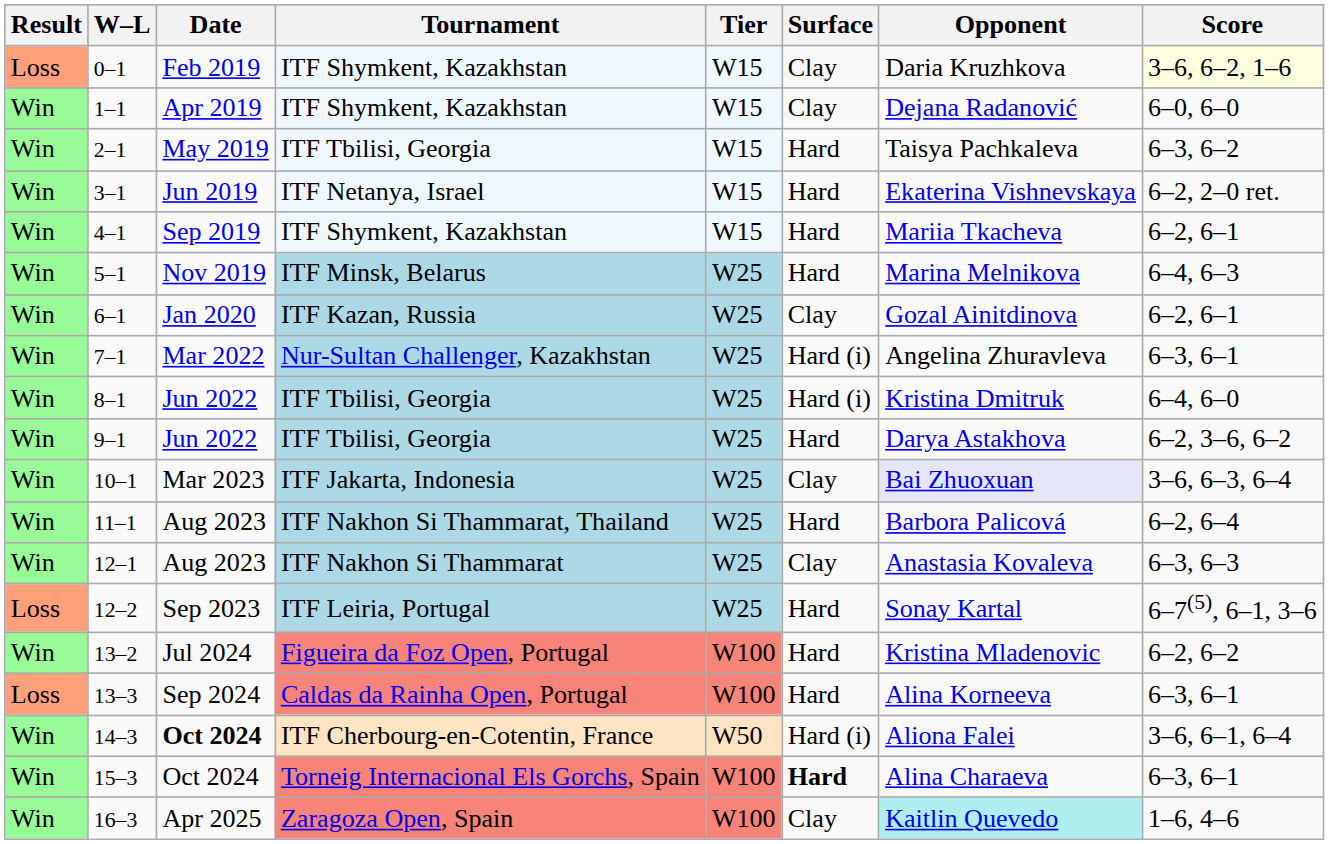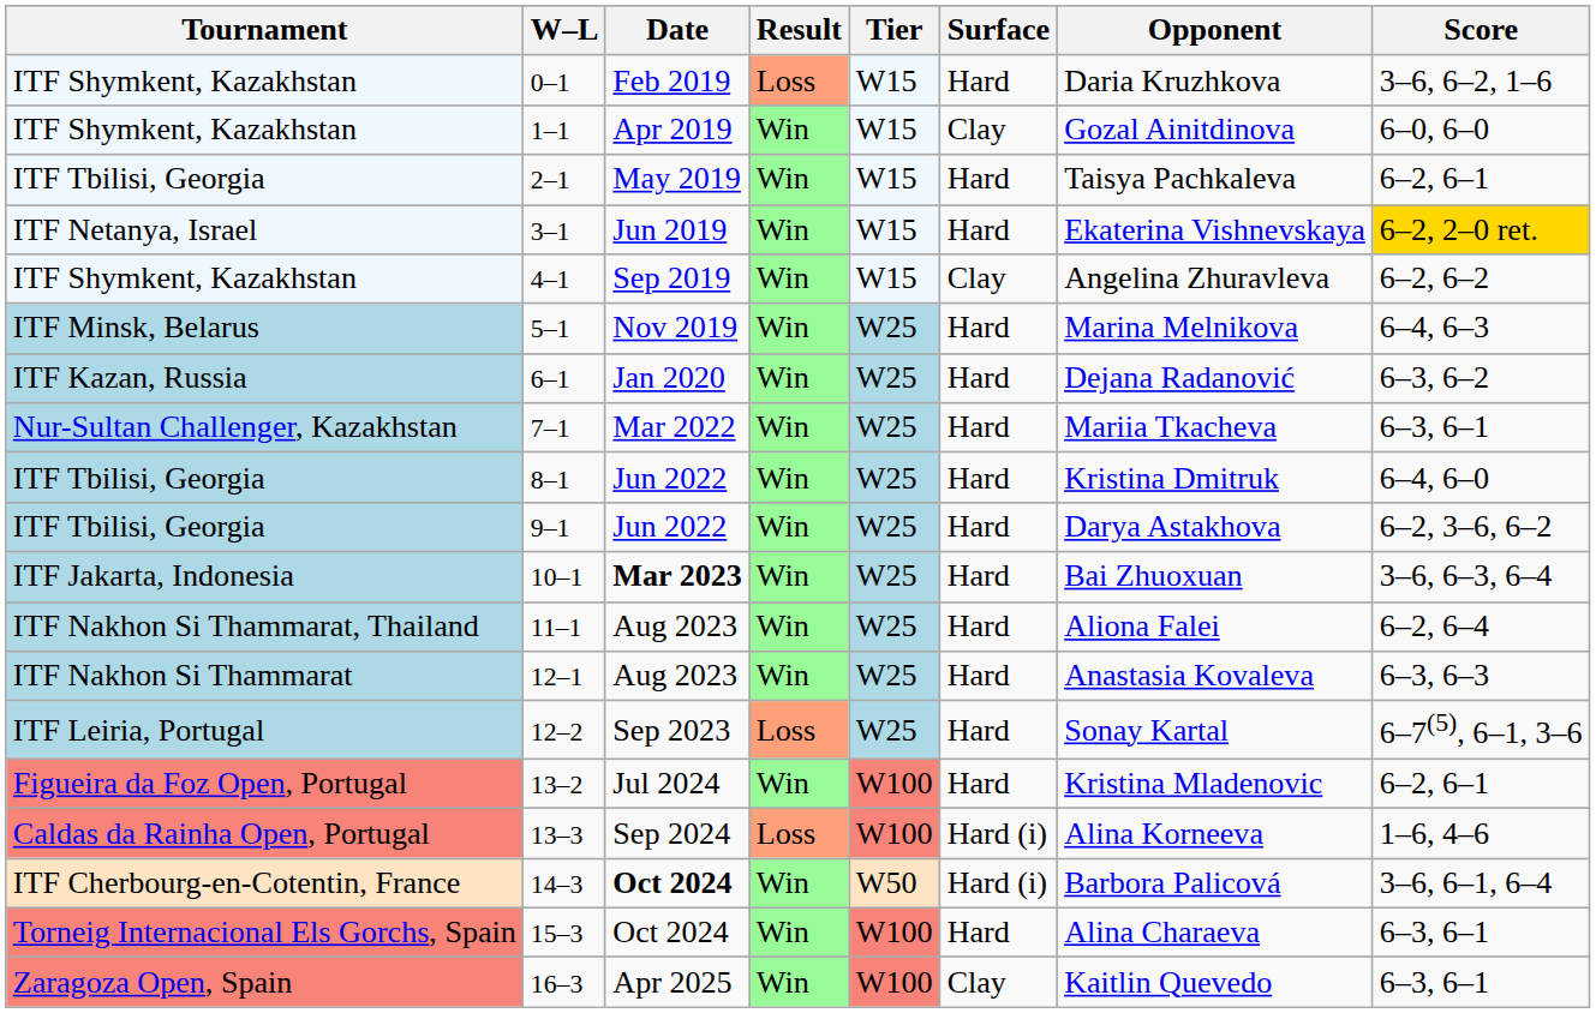columns swapped: Result <-> Tournament
0–1 | Surface: Clay -> Hard
0–1 | Score: lightyellow background -> no background
1–1 | Opponent: Dejana Radanović -> Gozal Ainitdinova
2–1 | Score: 6–3, 6–2 -> 6–2, 6–1
3–1 | Score: no background -> gold background
4–1 | Surface: Hard -> Clay
4–1 | Opponent: Mariia Tkacheva -> Angelina Zhuravleva
4–1 | Score: 6–2, 6–1 -> 6–2, 6–2
6–1 | Surface: Clay -> Hard
6–1 | Opponent: Gozal Ainitdinova -> Dejana Radanović
6–1 | Score: 6–2, 6–1 -> 6–3, 6–2
7–1 | Surface: Hard (i) -> Hard
7–1 | Opponent: Angelina Zhuravleva -> Mariia Tkacheva
8–1 | Surface: Hard (i) -> Hard
10–1 | Date: normal -> bold
10–1 | Surface: Clay -> Hard
10–1 | Opponent: lavender background -> no background
11–1 | Opponent: Barbora Palicová -> Aliona Falei
12–1 | Surface: Clay -> Hard
13–2 | Score: 6–2, 6–2 -> 6–2, 6–1
13–3 | Surface: Hard -> Hard (i)
13–3 | Score: 6–3, 6–1 -> 1–6, 4–6
14–3 | Opponent: Aliona Falei -> Barbora Palicová
15–3 | Surface: bold -> normal
16–3 | Opponent: paleturquoise background -> no background
16–3 | Score: 1–6, 4–6 -> 6–3, 6–1
